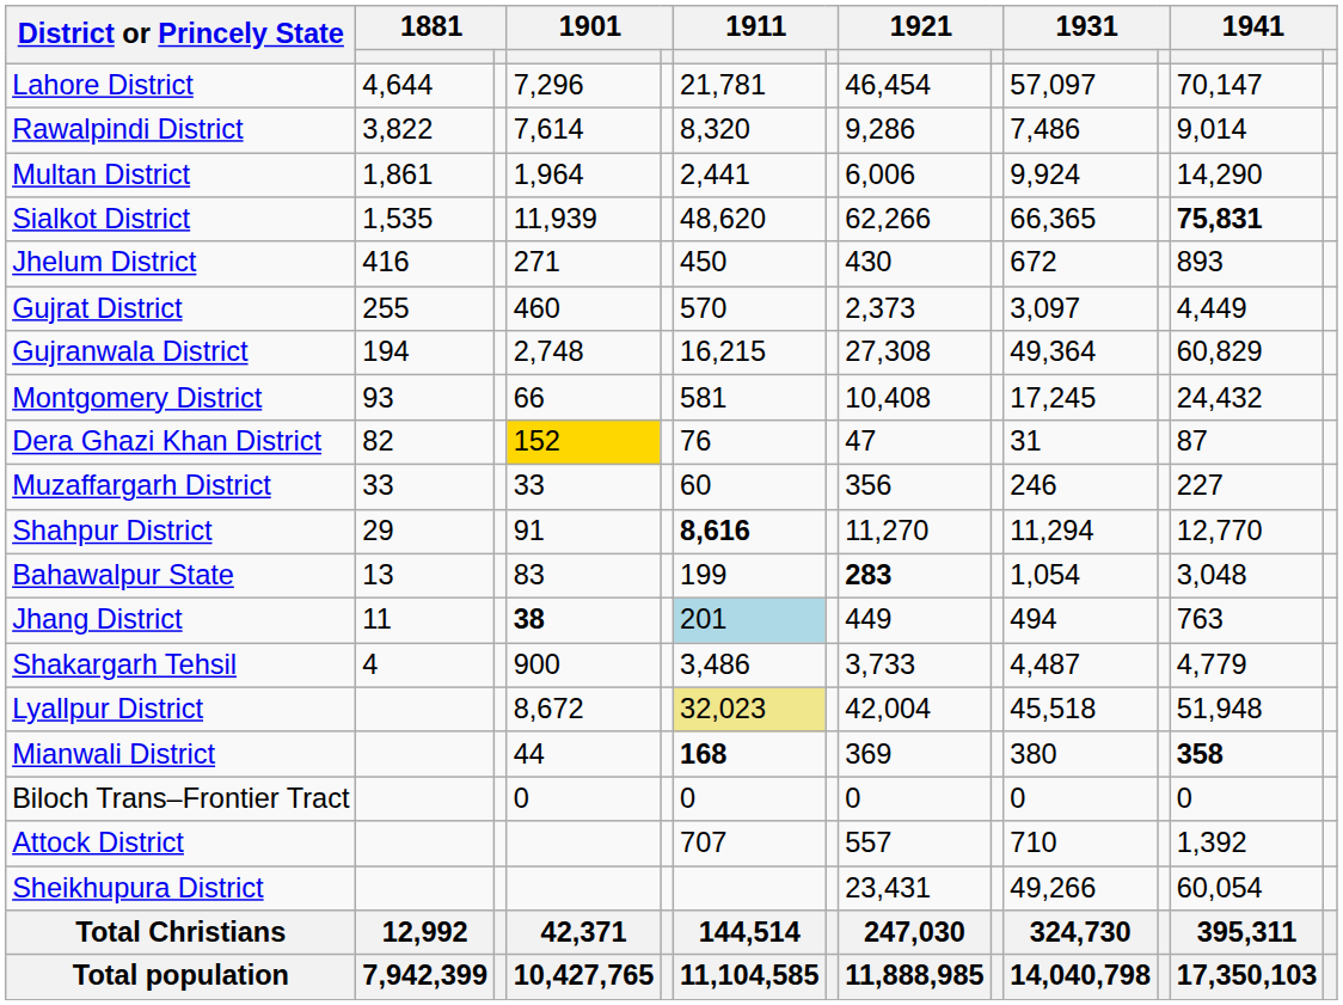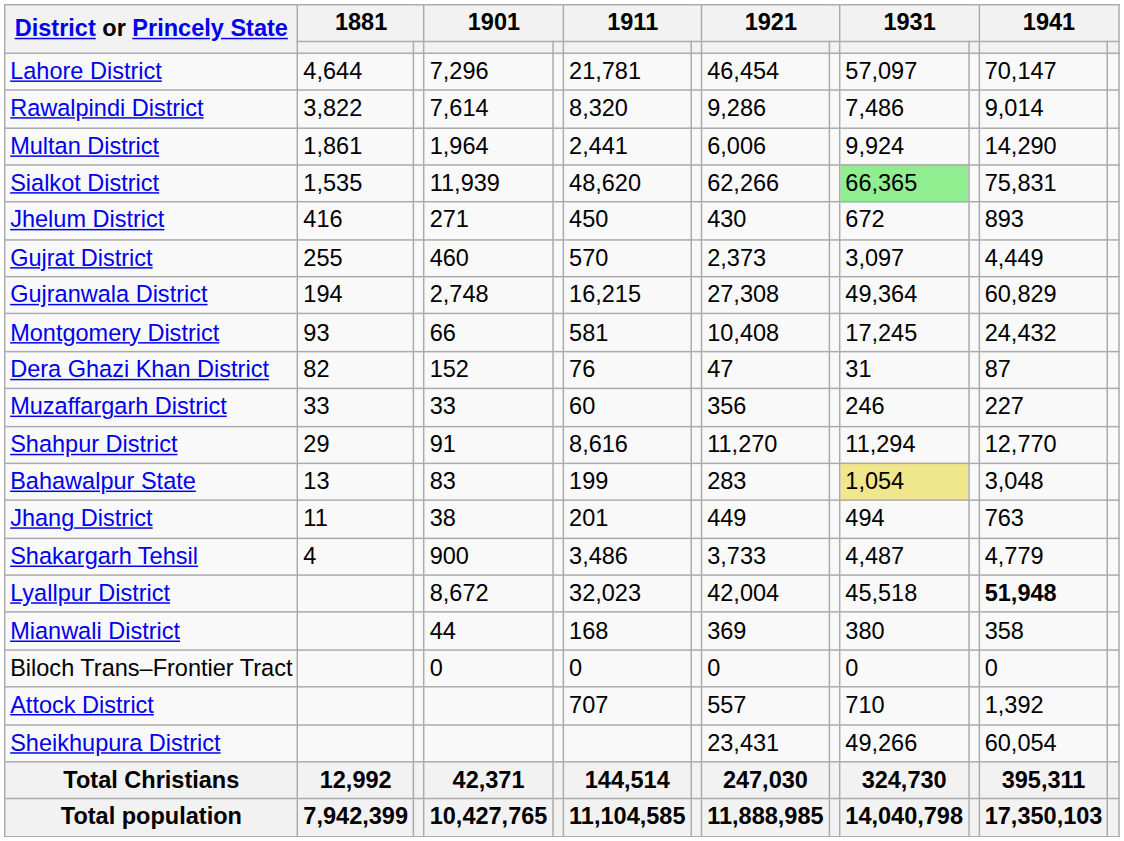Sialkot District | column 10: no background -> lightgreen background
Sialkot District | column 12: bold -> normal
Dera Ghazi Khan District | column 4: gold background -> no background
Shahpur District | column 6: bold -> normal
Bahawalpur State | column 8: bold -> normal
Bahawalpur State | column 10: no background -> khaki background
Jhang District | column 4: bold -> normal
Jhang District | column 6: lightblue background -> no background
Lyallpur District | column 6: khaki background -> no background
Lyallpur District | column 12: normal -> bold
Mianwali District | column 6: bold -> normal
Mianwali District | column 12: bold -> normal
